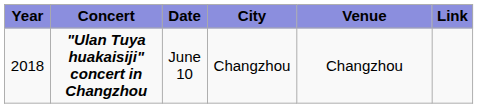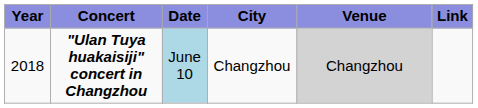"Ulan Tuya huakaisiji" concert in Changzhou | Date: no background -> lightblue background
"Ulan Tuya huakaisiji" concert in Changzhou | Venue: no background -> lightgrey background
